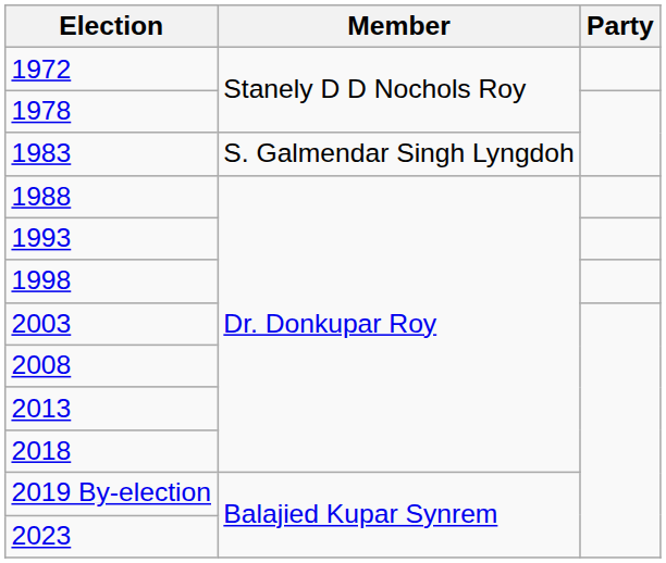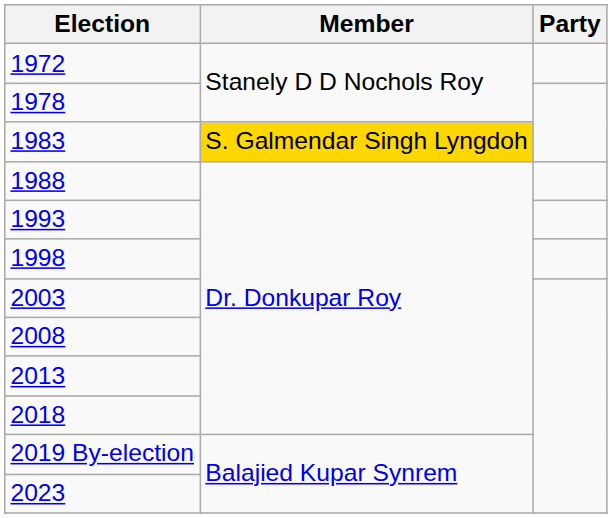1983 | Member: no background -> gold background
